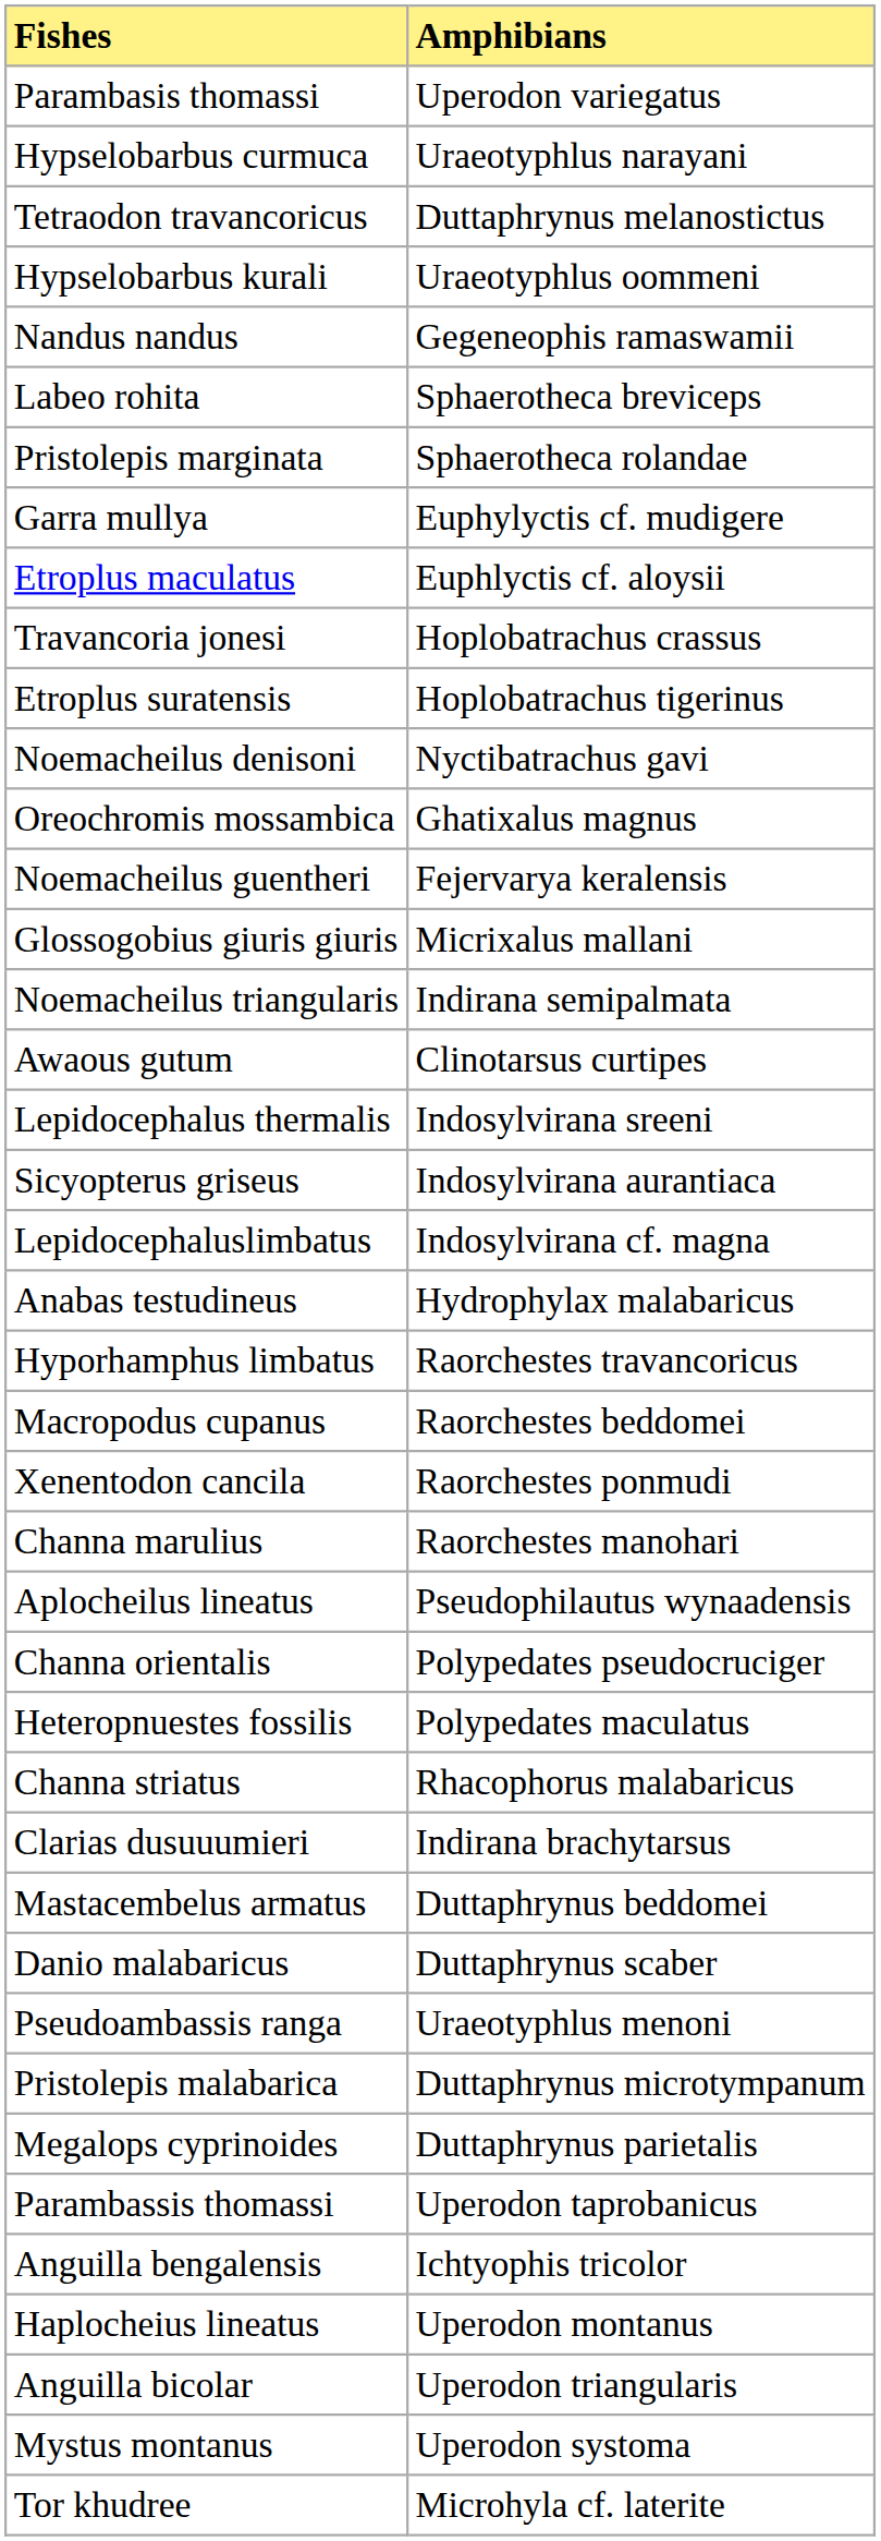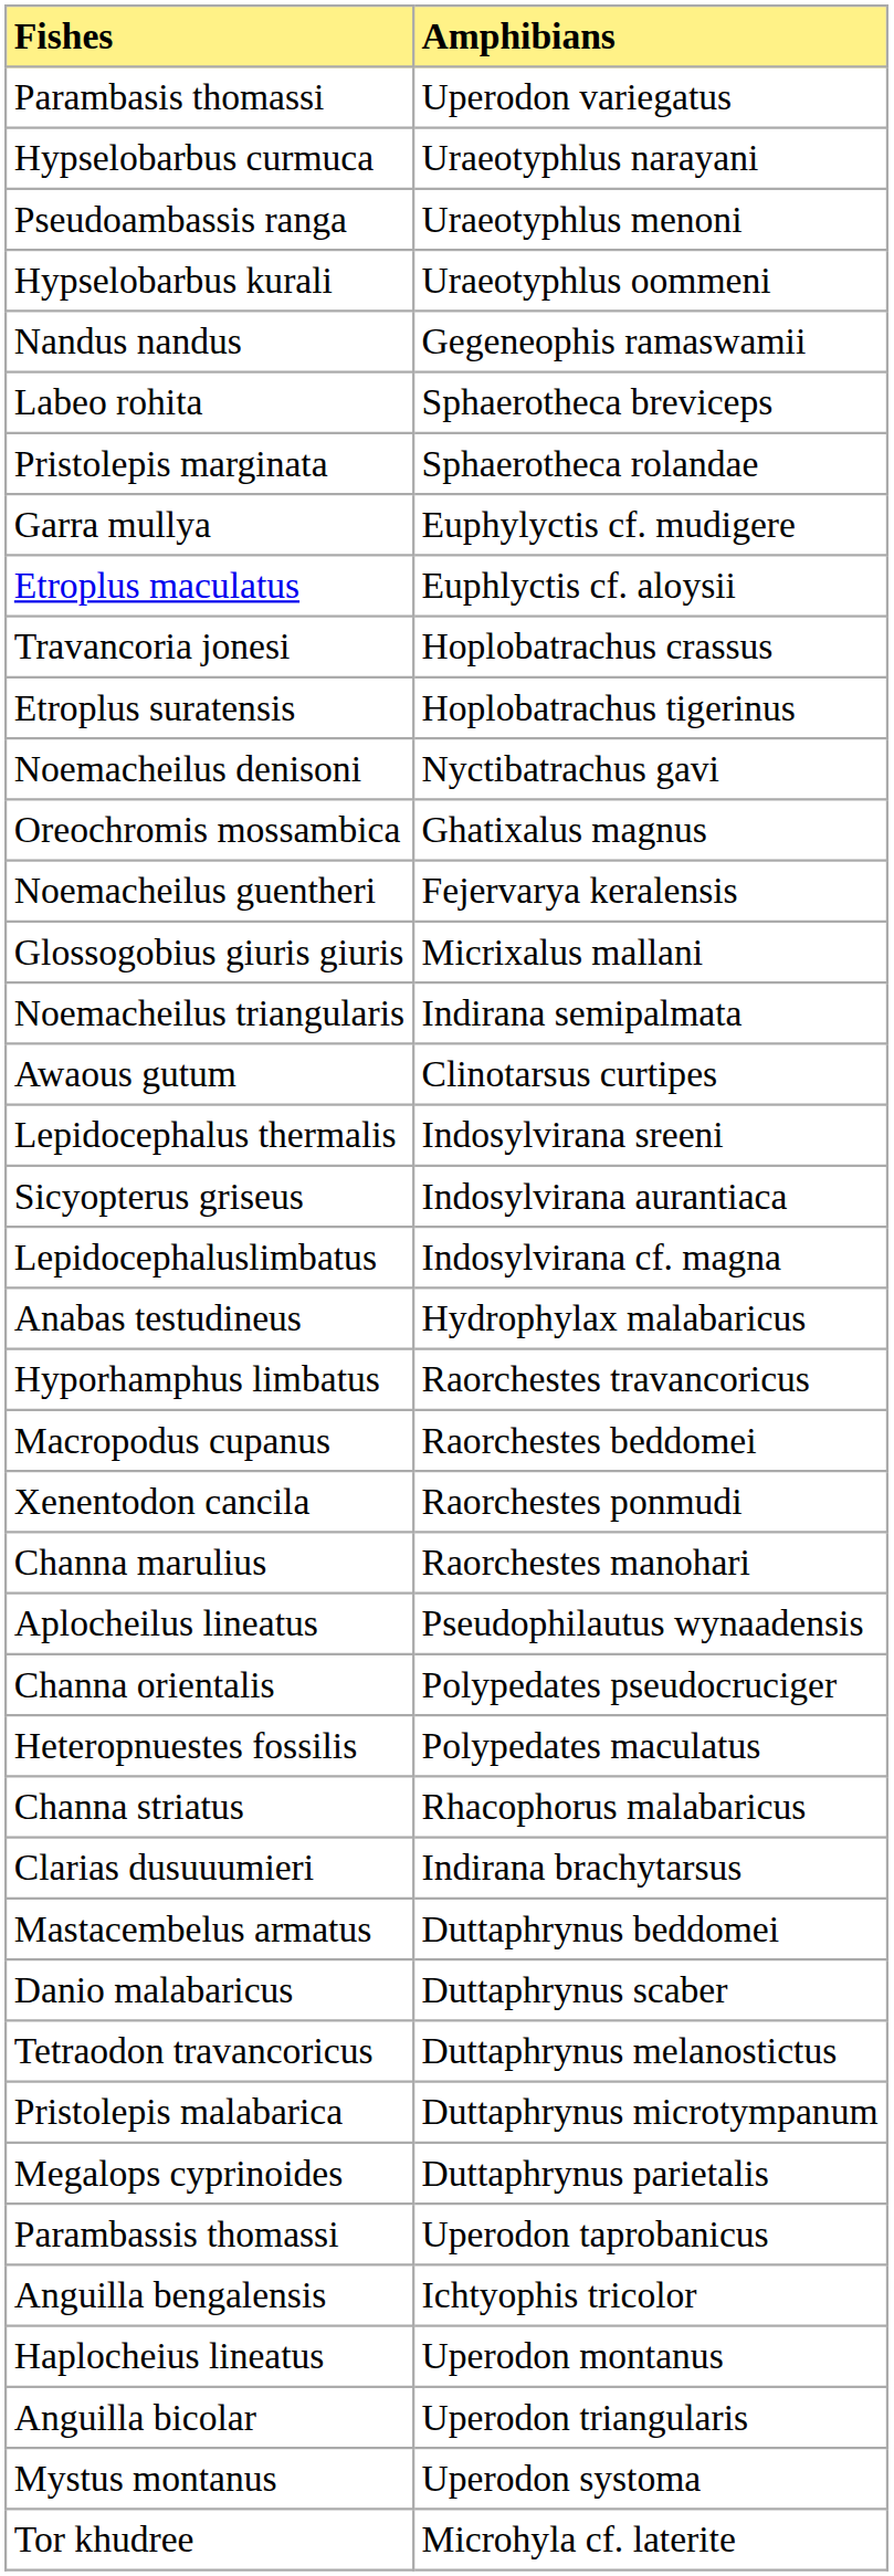rows swapped: Pseudoambassis ranga <-> Tetraodon travancoricus
